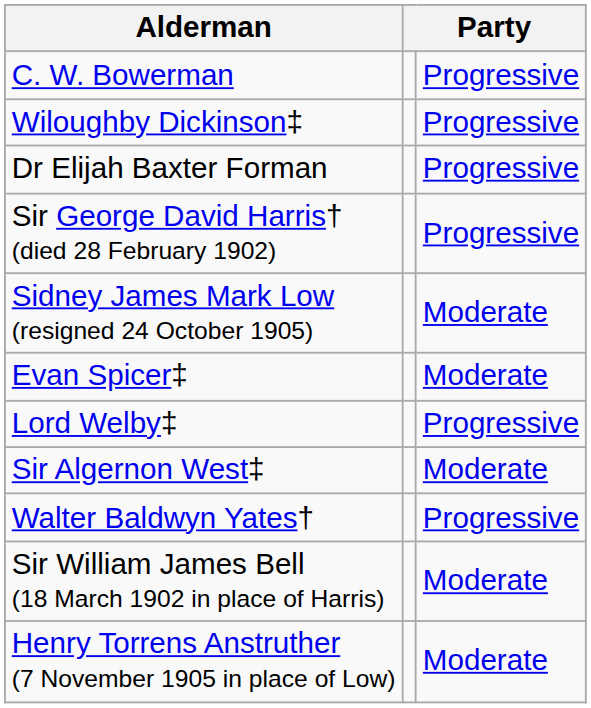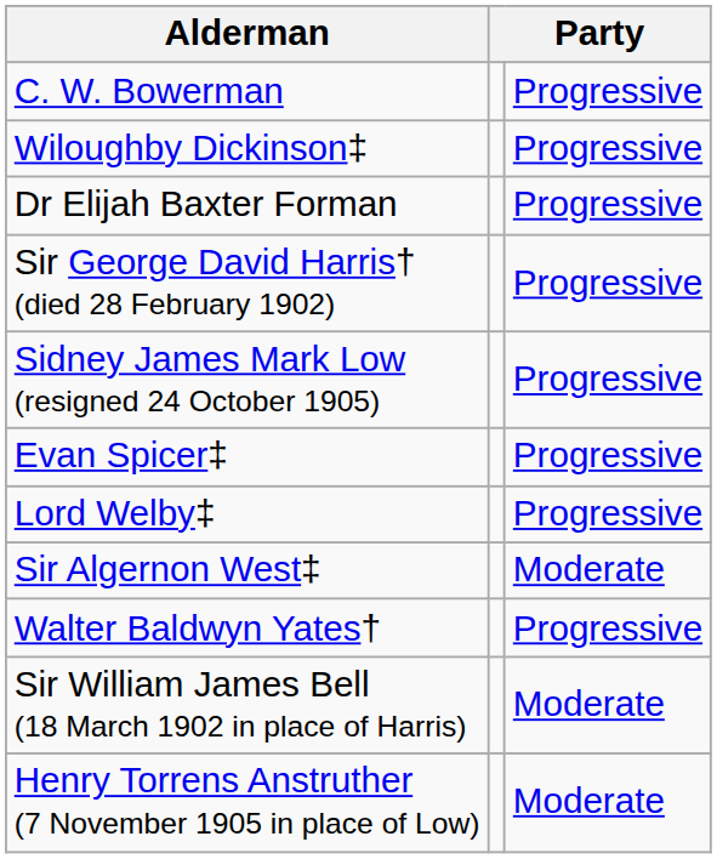Sidney James Mark Low (resigned 24 October 1905) | column 3: Moderate -> Progressive
Evan Spicer‡ | column 3: Moderate -> Progressive
